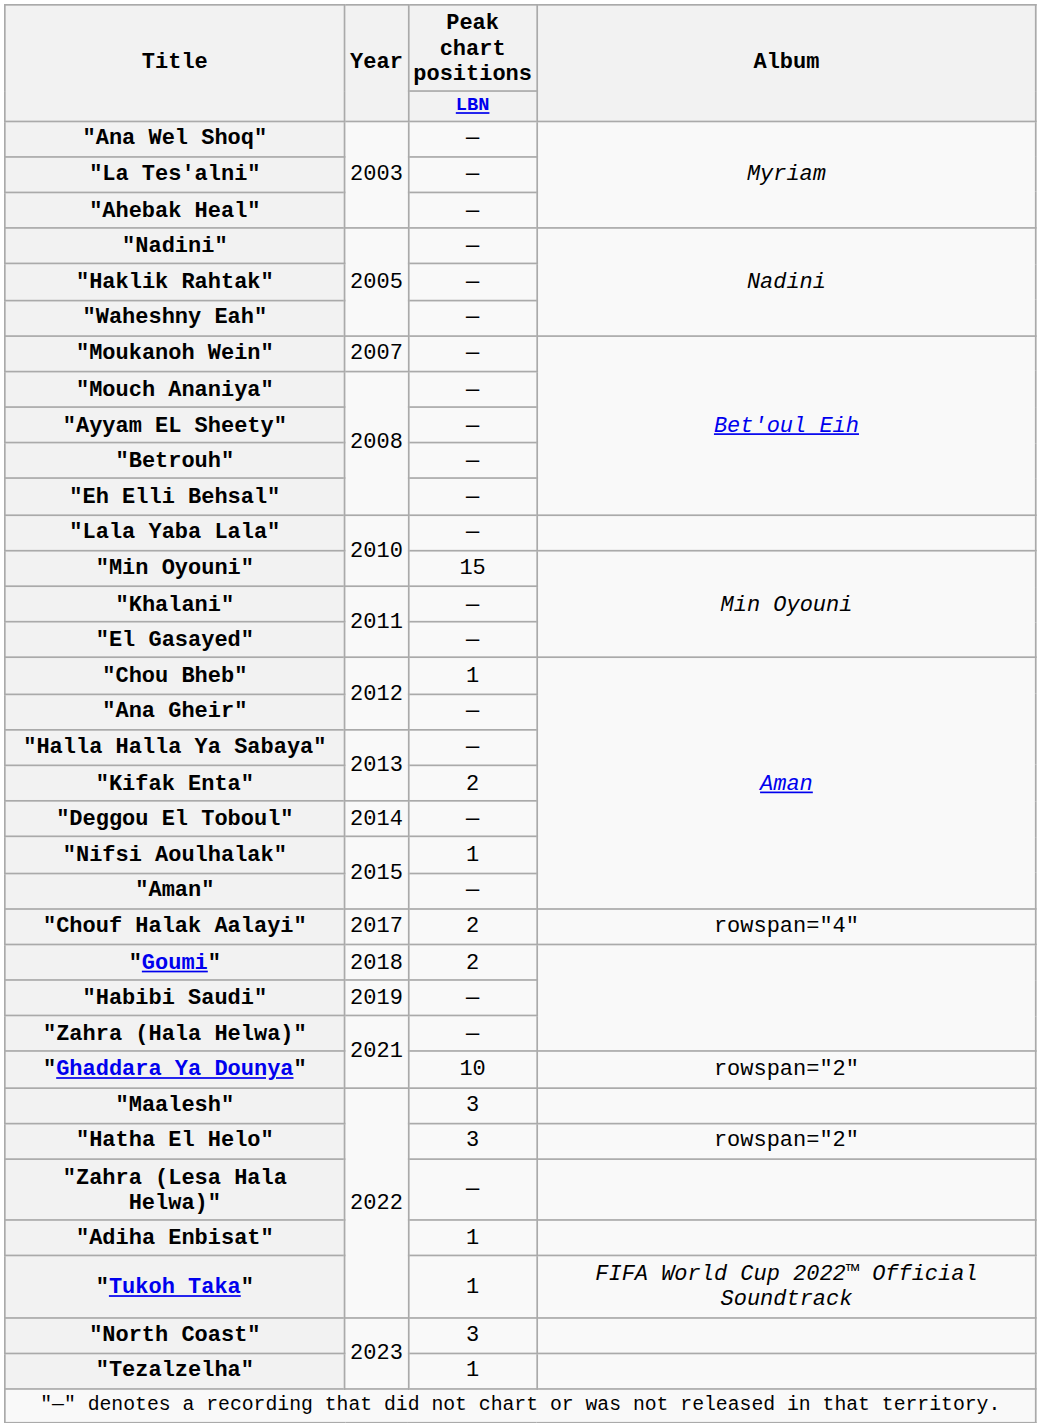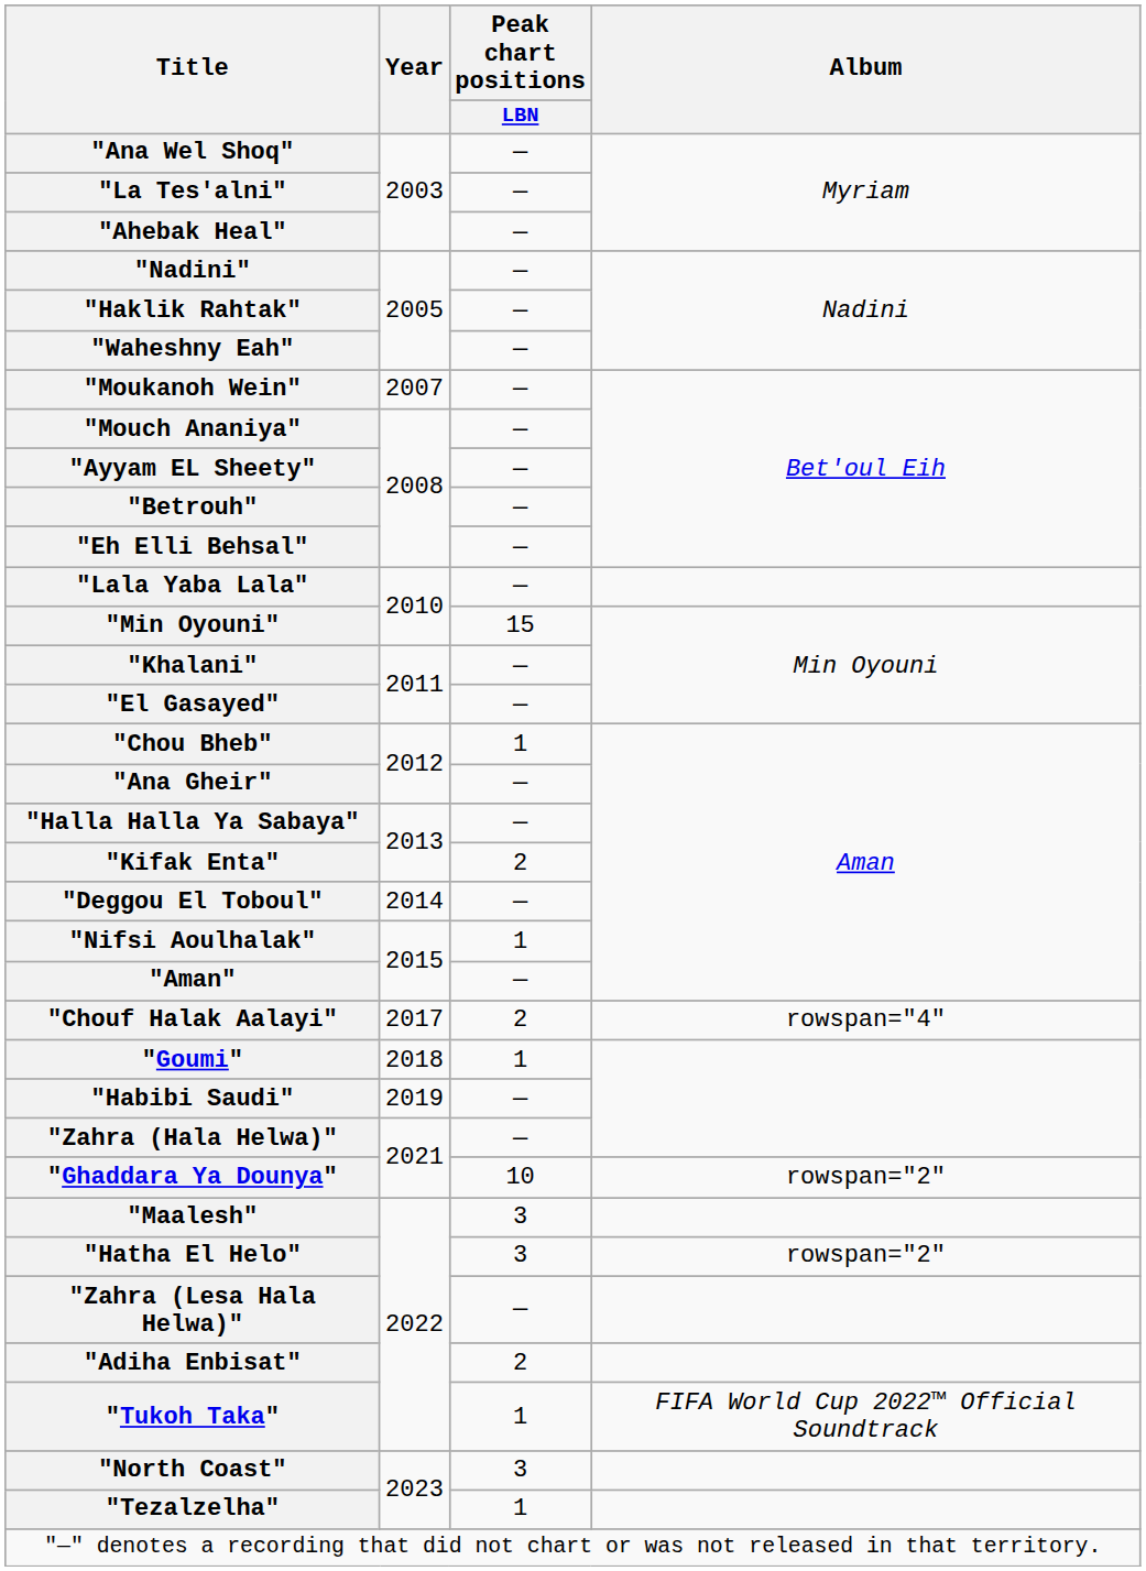"Goumi" | Peak chart positions / LBN: 2 -> 1
"Adiha Enbisat" | Peak chart positions / LBN: 1 -> 2
